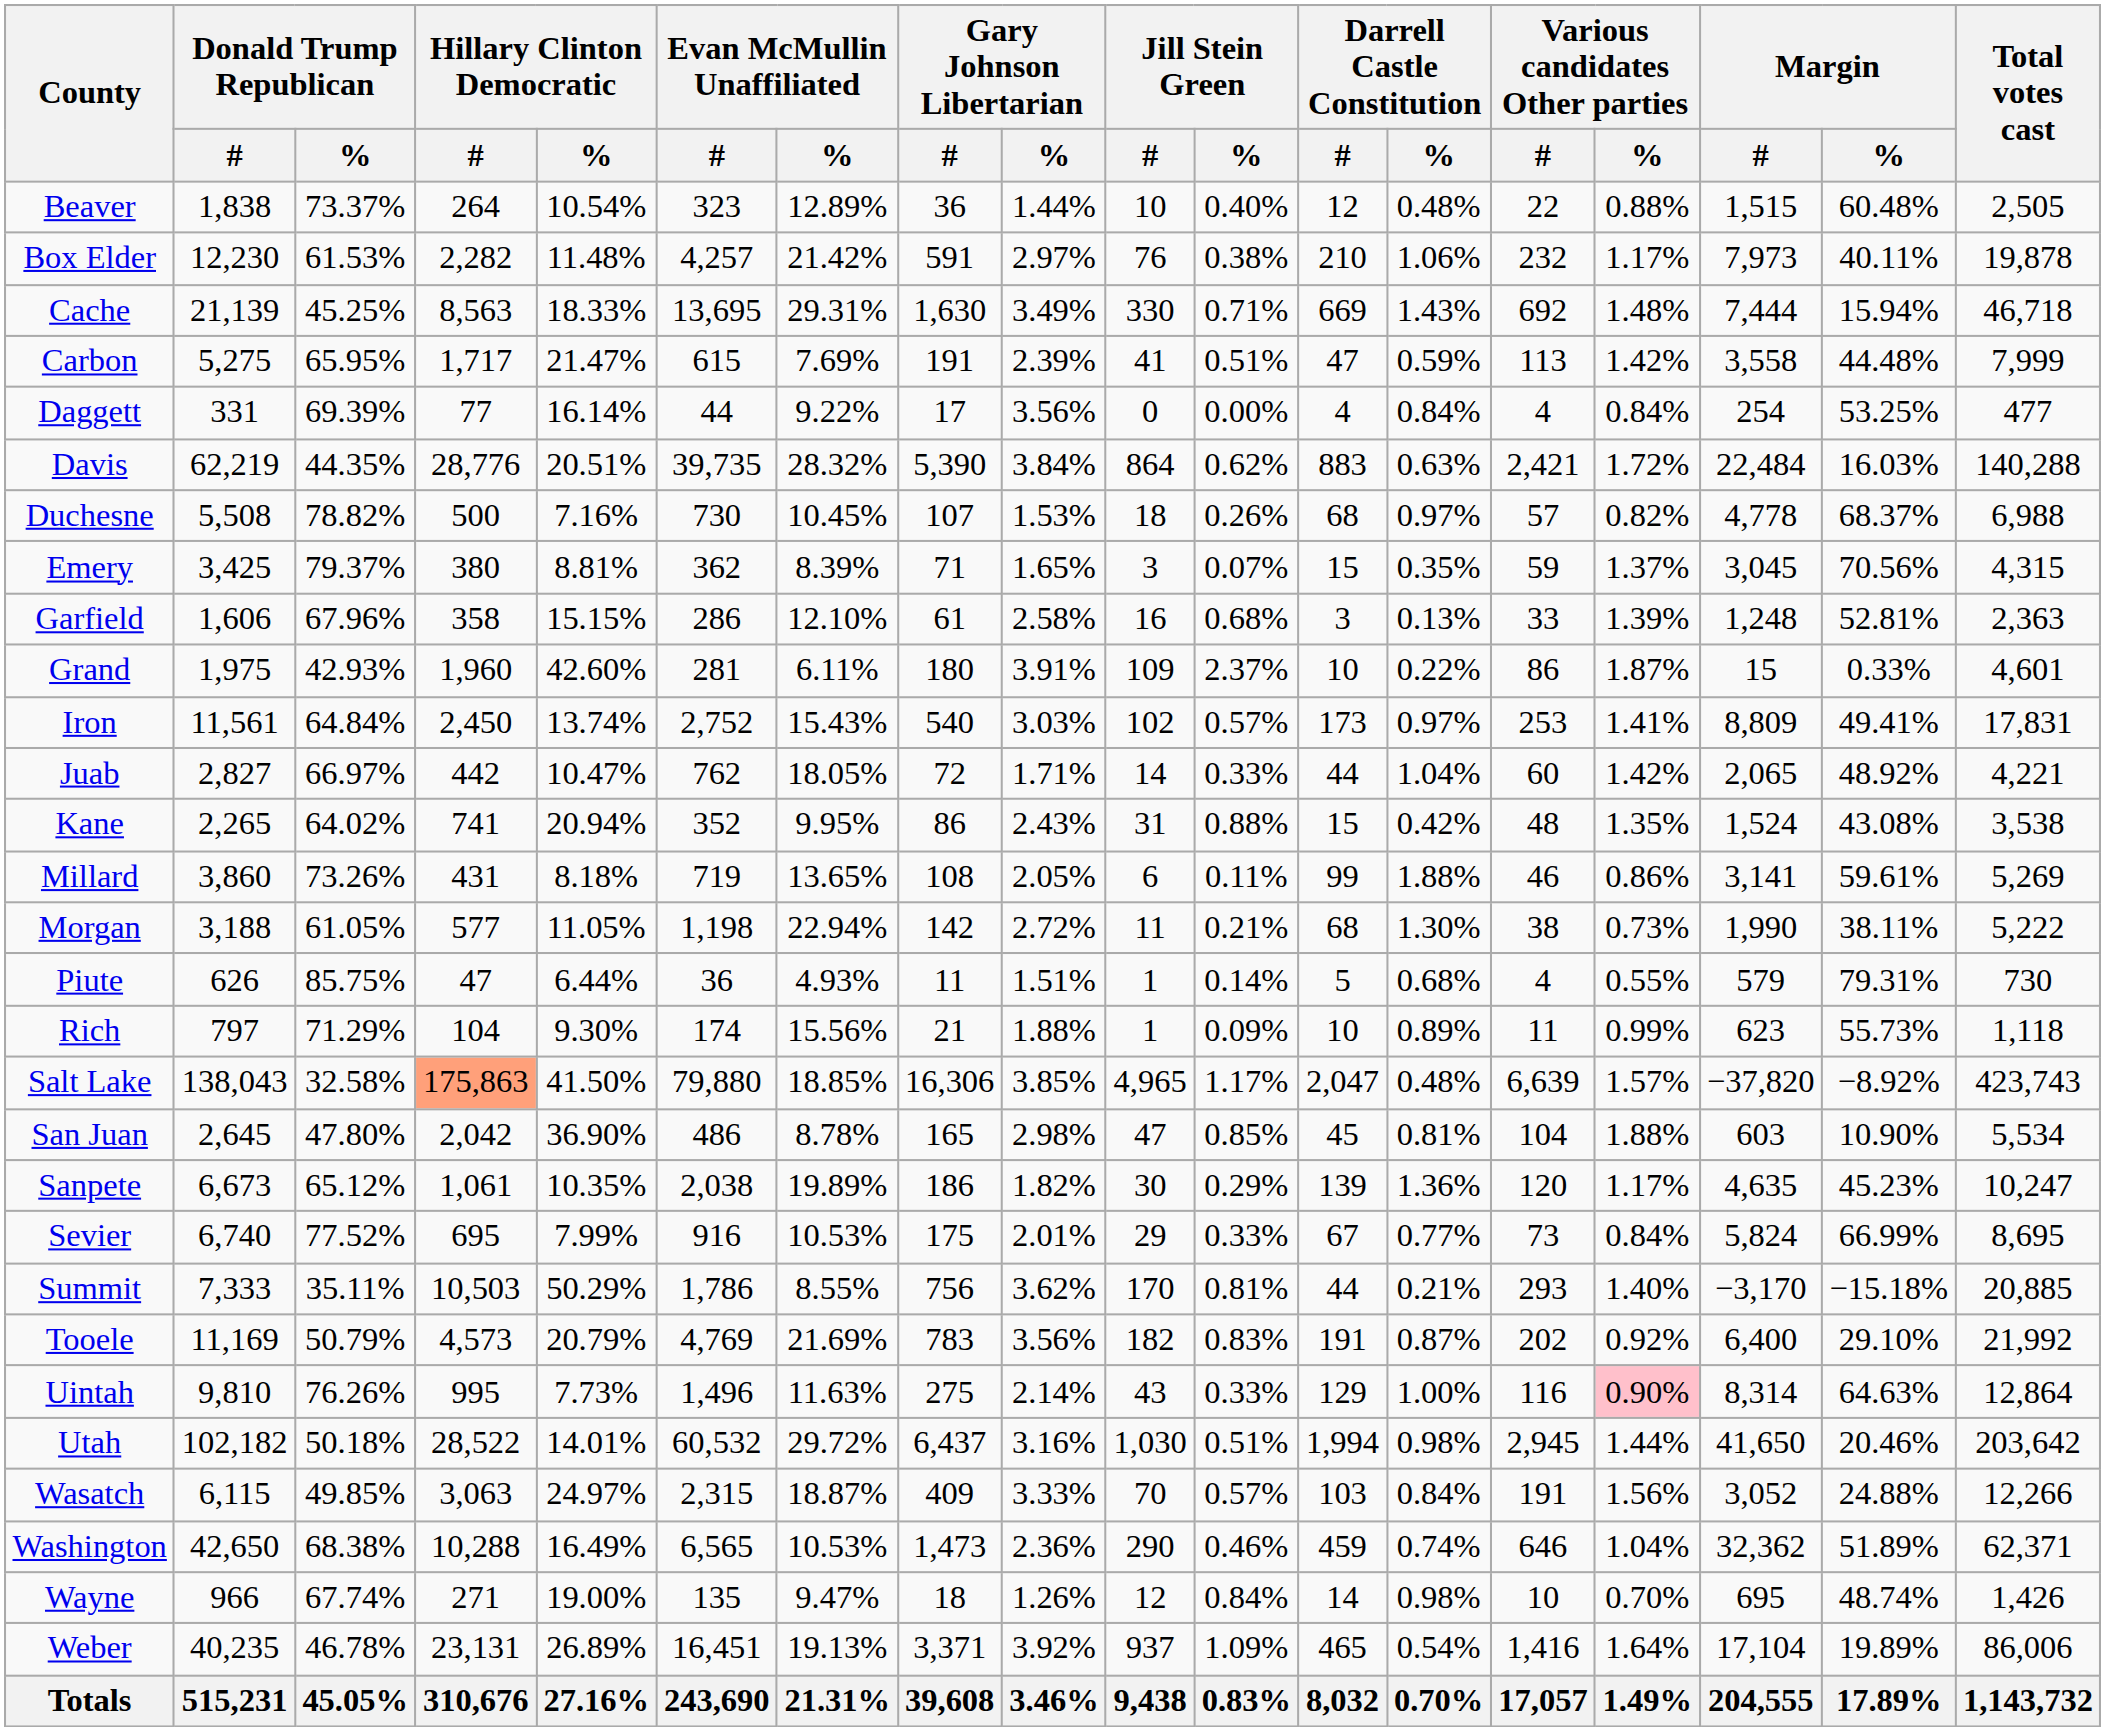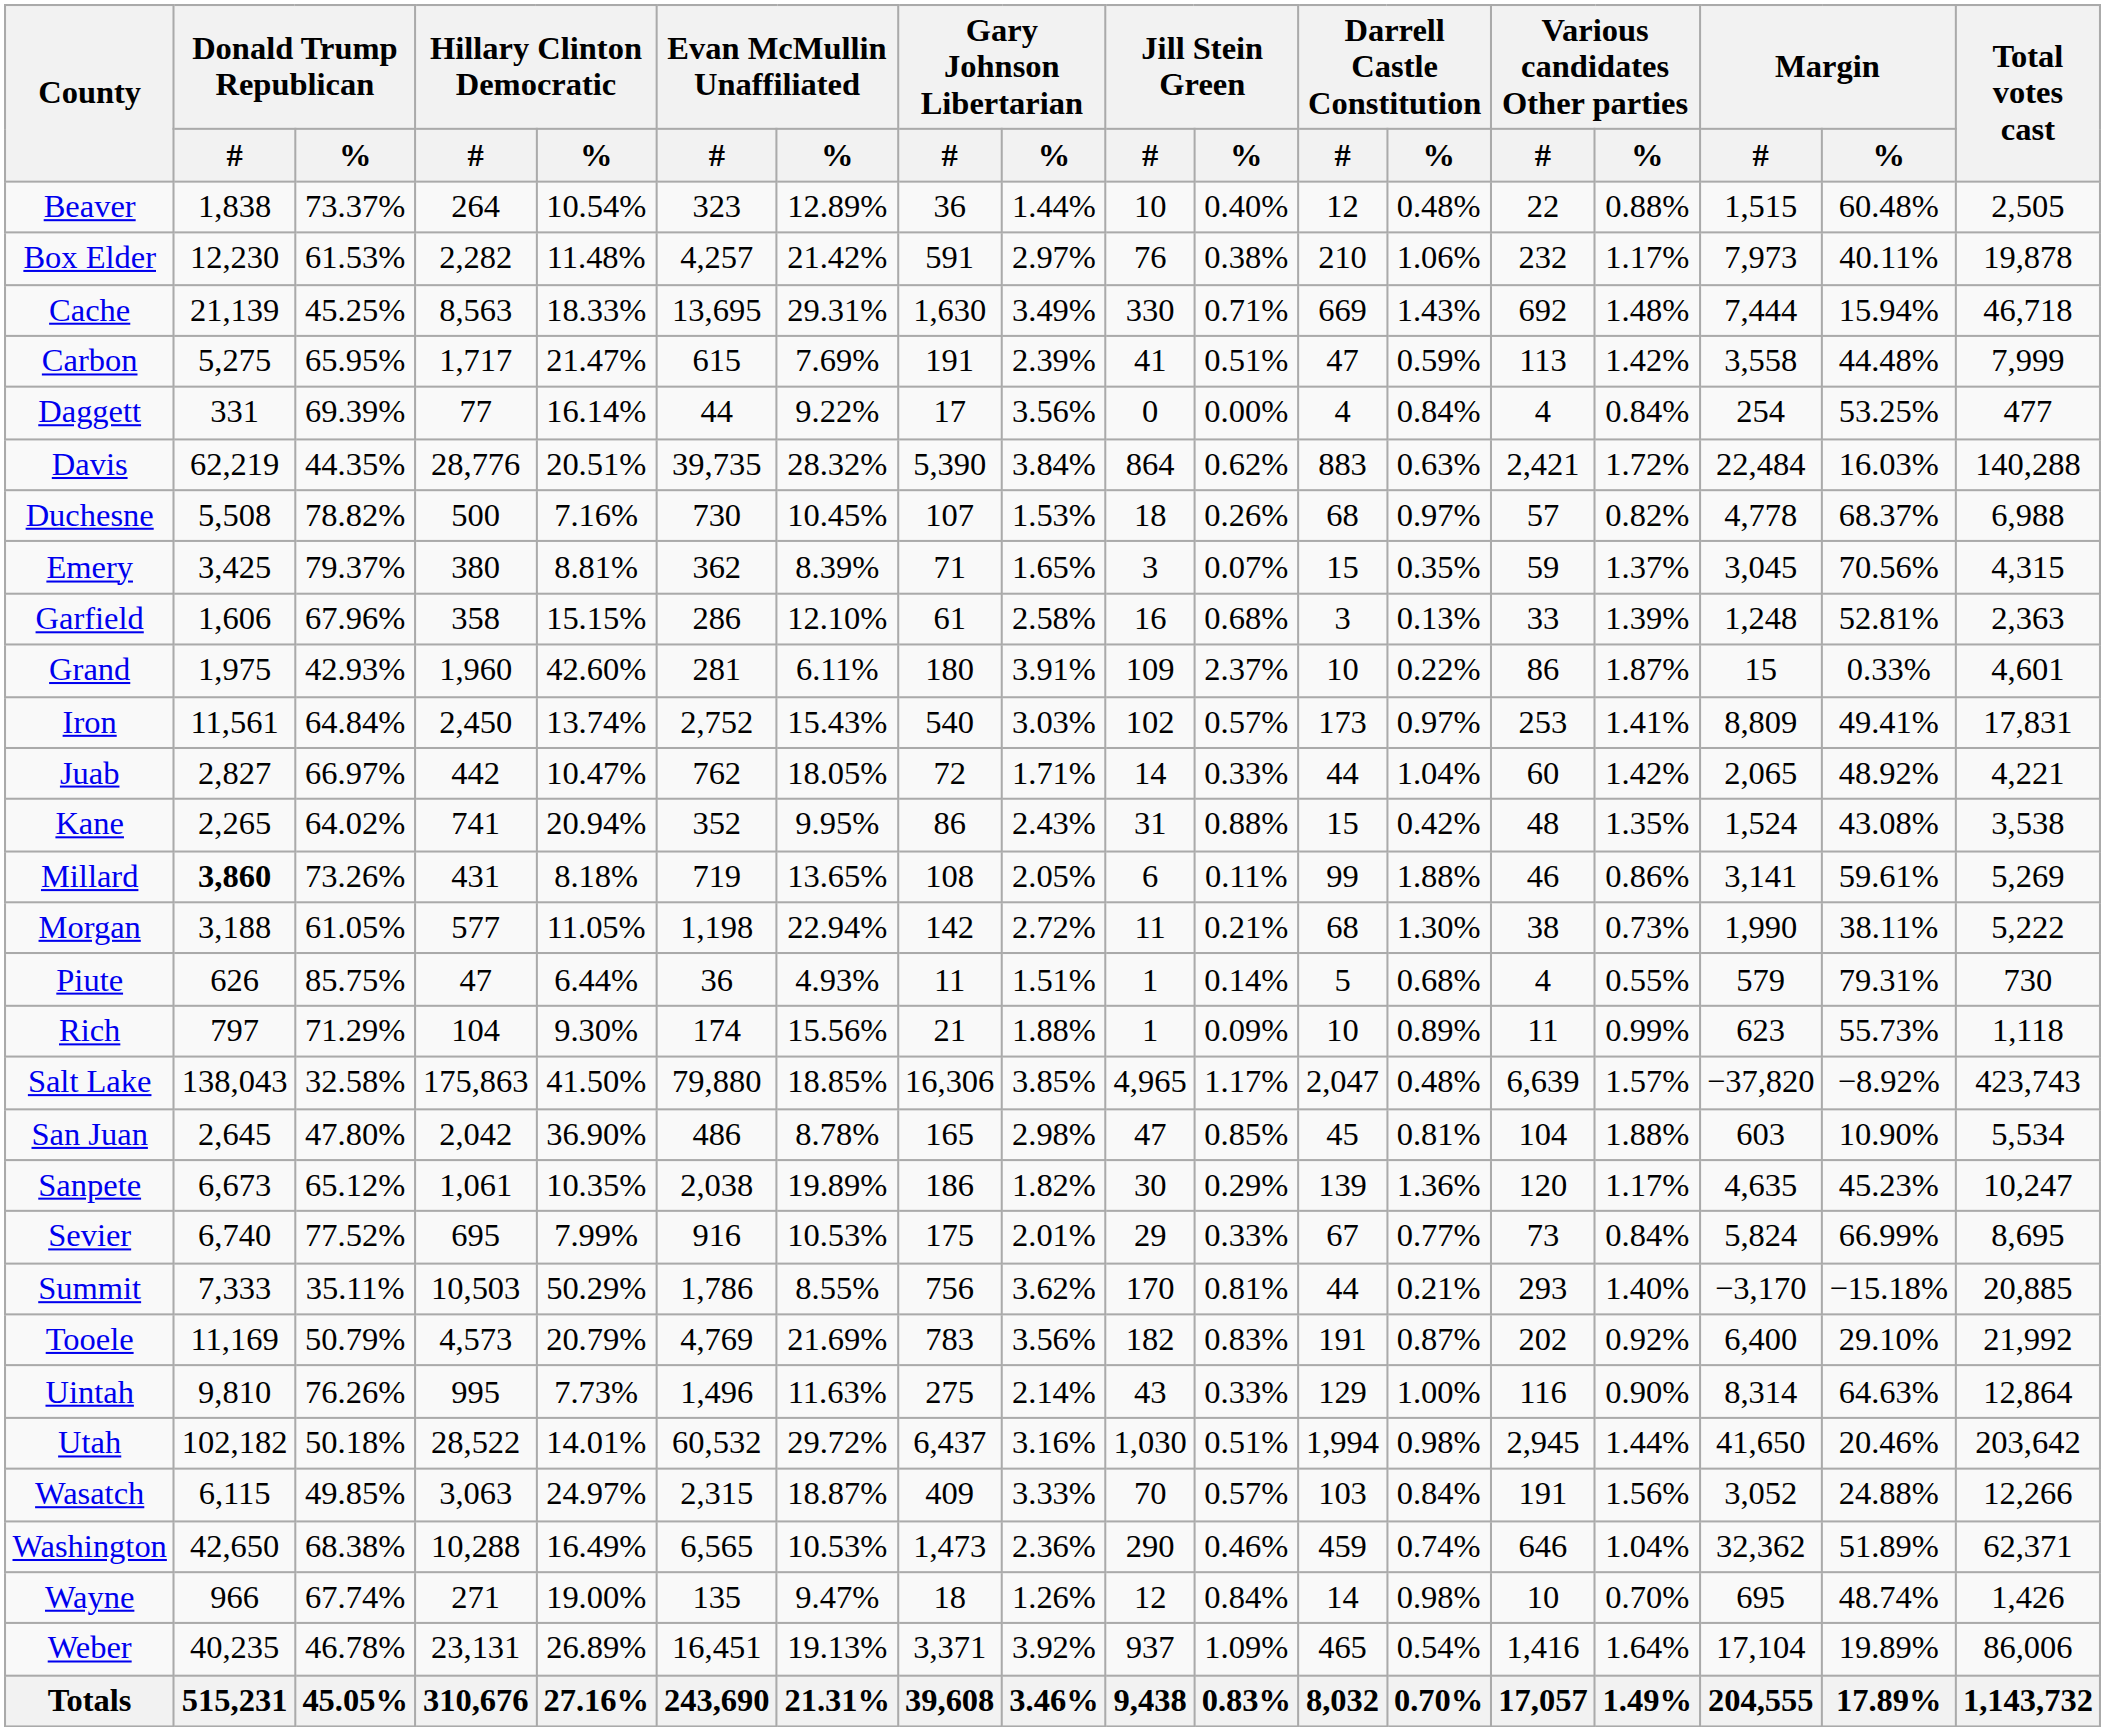Millard | Donald Trump Republican / #: normal -> bold
Salt Lake | Hillary Clinton Democratic / #: lightsalmon background -> no background
Uintah | Various candidates Other parties / %: pink background -> no background
